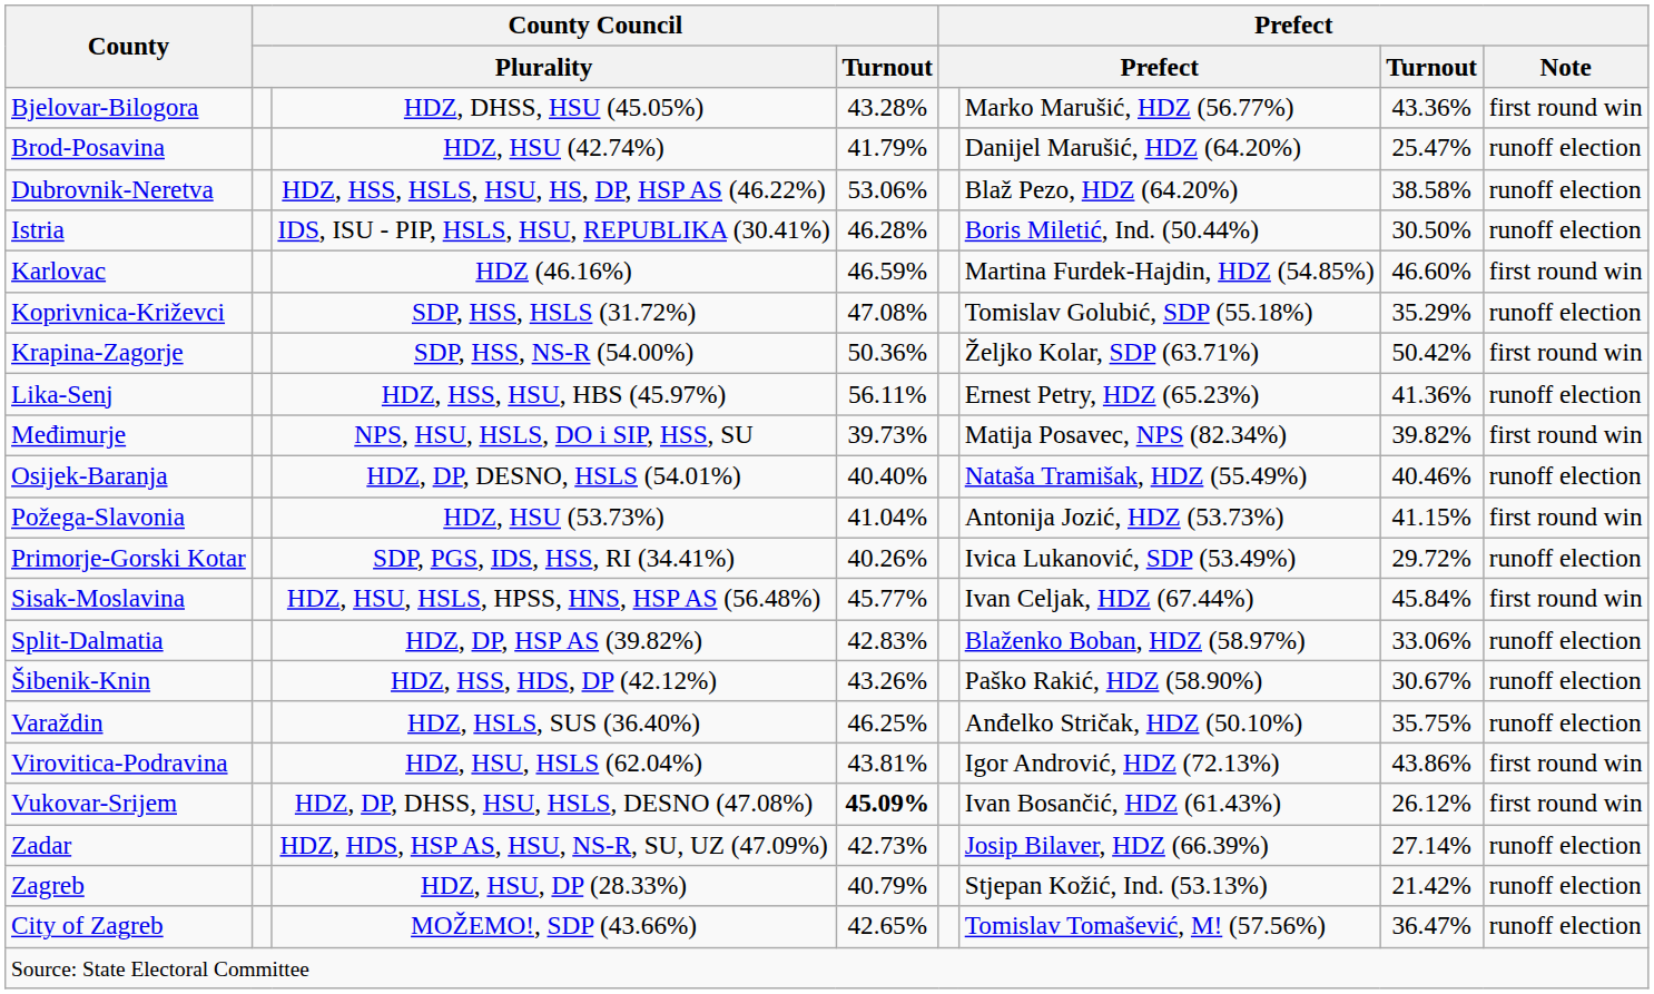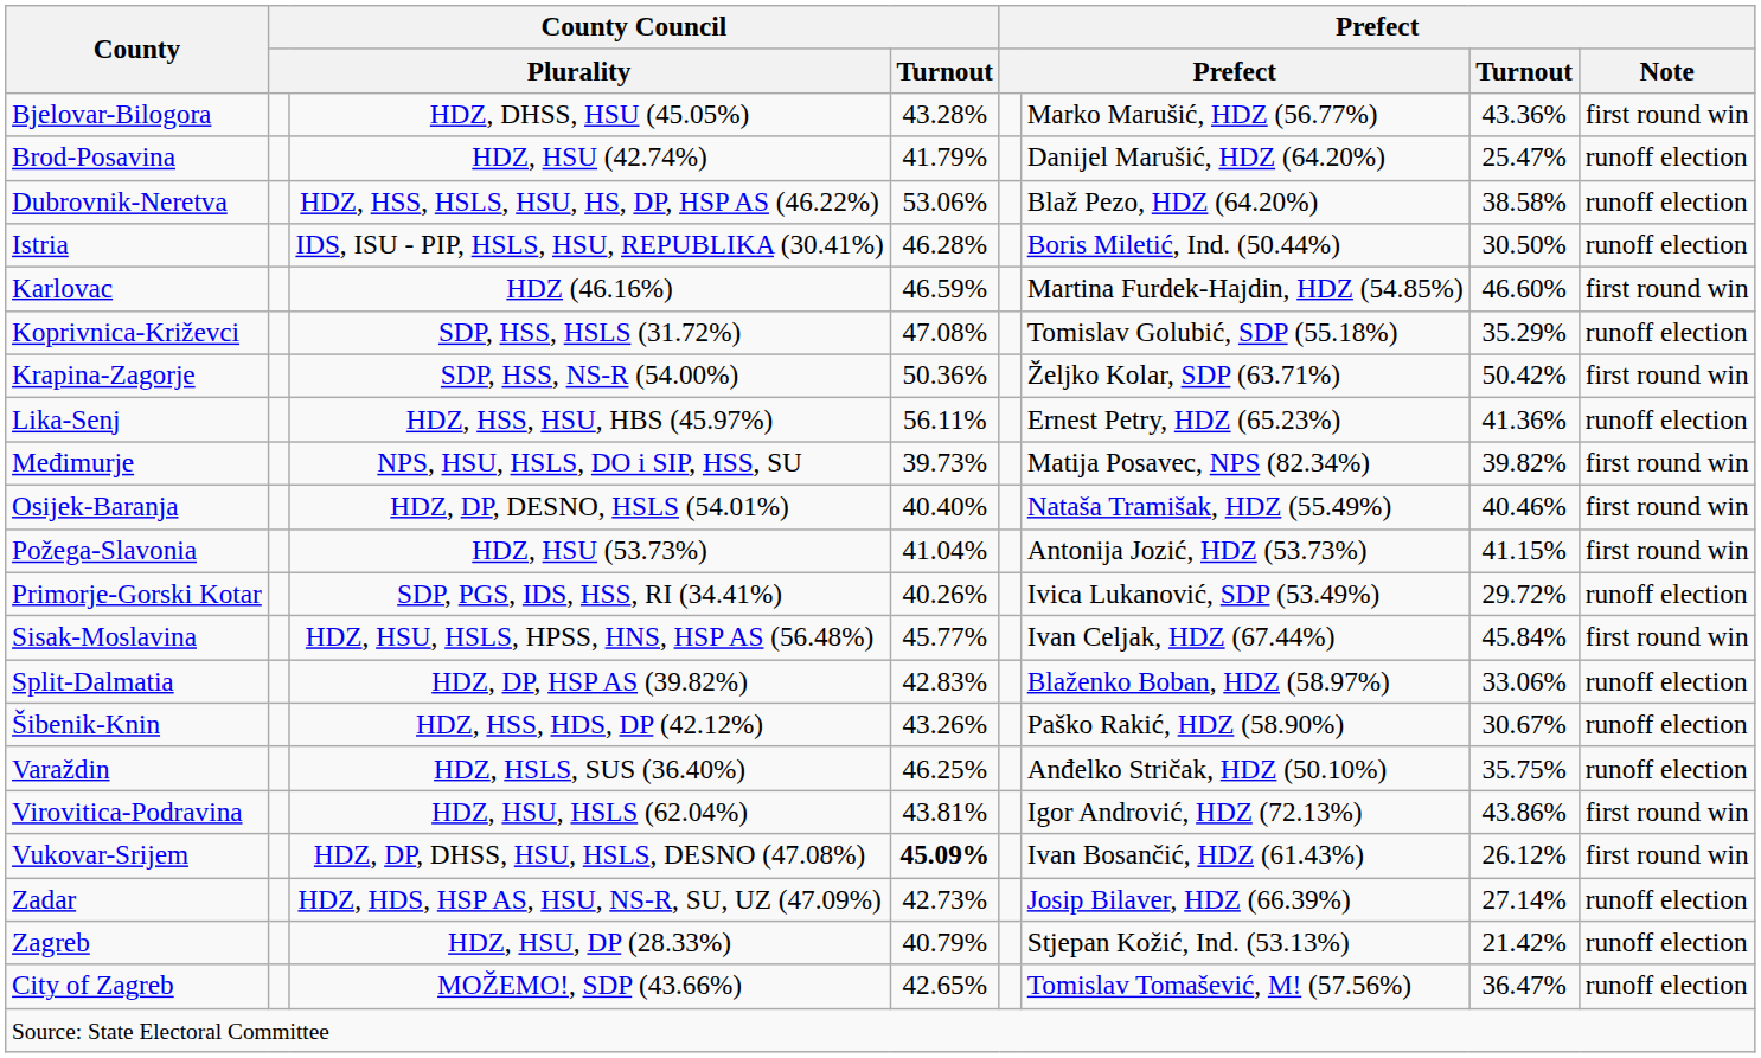Osijek-Baranja | Prefect / Note: runoff election -> first round win
